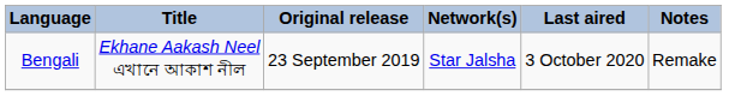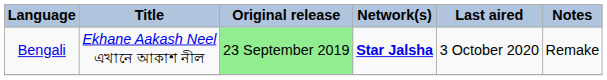Bengali | Original release: no background -> lightgreen background
Bengali | Network(s): normal -> bold
